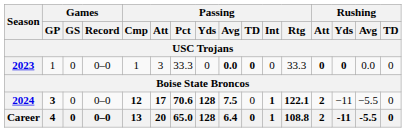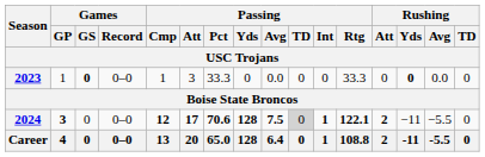2023 | Games / GS / USC Trojans: normal -> bold
2023 | Passing / Avg / USC Trojans: bold -> normal
2023 | Passing / TD / USC Trojans: bold -> normal
2023 | Rushing / Att / USC Trojans: bold -> normal
2024 | Passing / TD / USC Trojans: no background -> lightgrey background
